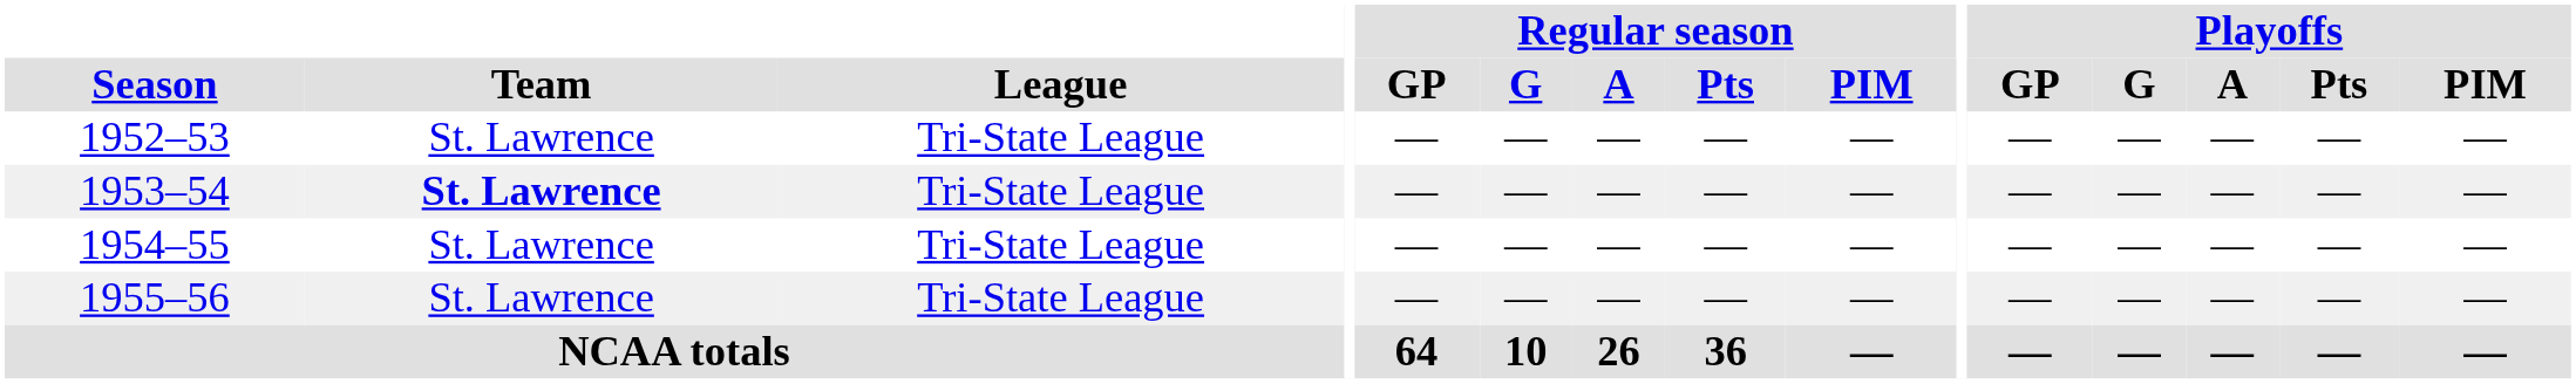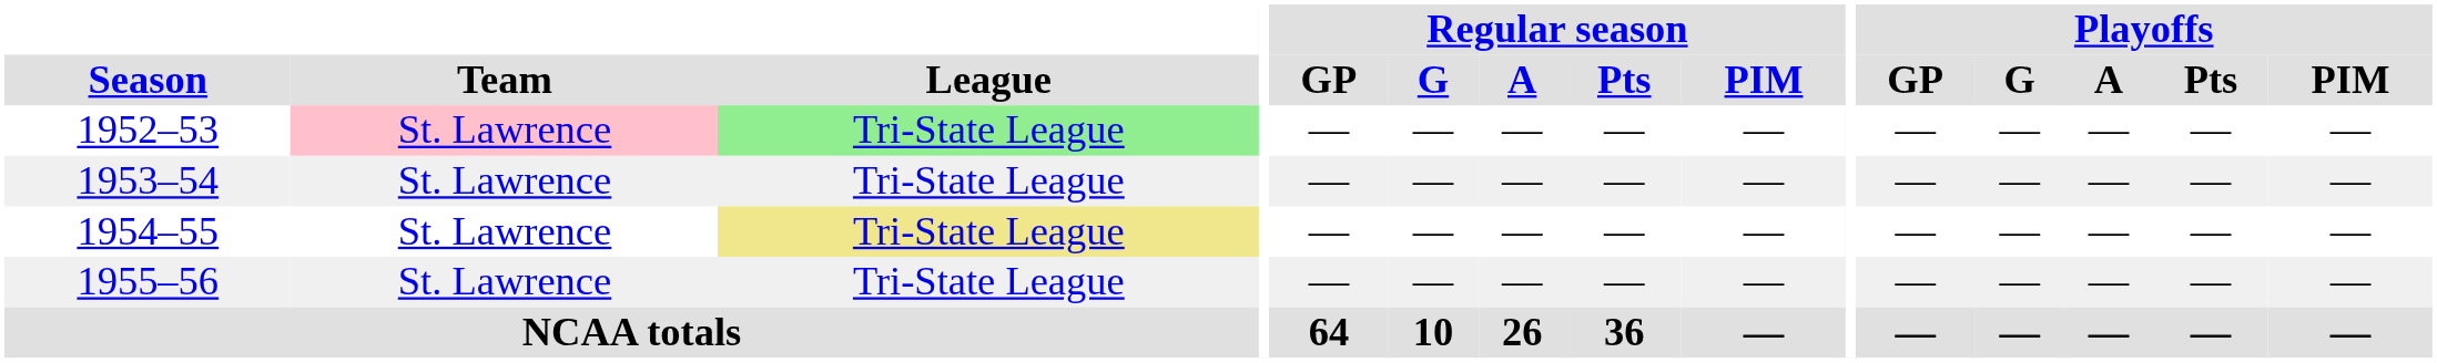1952–53 | Team: no background -> pink background
1952–53 | League: no background -> lightgreen background
1953–54 | Team: bold -> normal
1954–55 | League: no background -> khaki background
